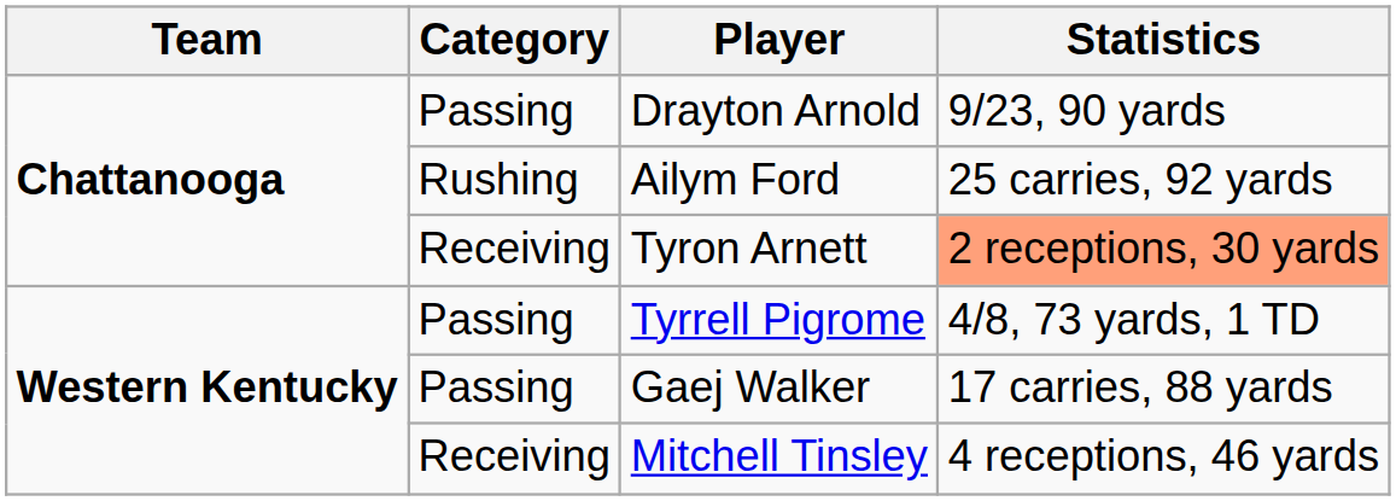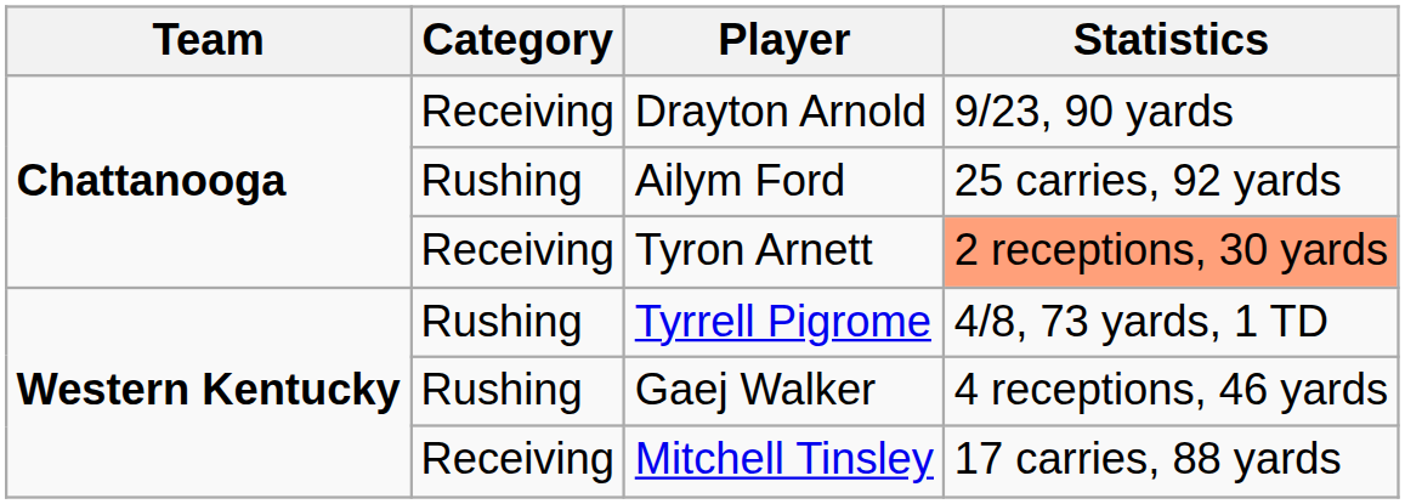Drayton Arnold | Category: Passing -> Receiving
Tyrrell Pigrome | Category: Passing -> Rushing
Gaej Walker | Category: Passing -> Rushing
Gaej Walker | Statistics: 17 carries, 88 yards -> 4 receptions, 46 yards
Mitchell Tinsley | Statistics: 4 receptions, 46 yards -> 17 carries, 88 yards
